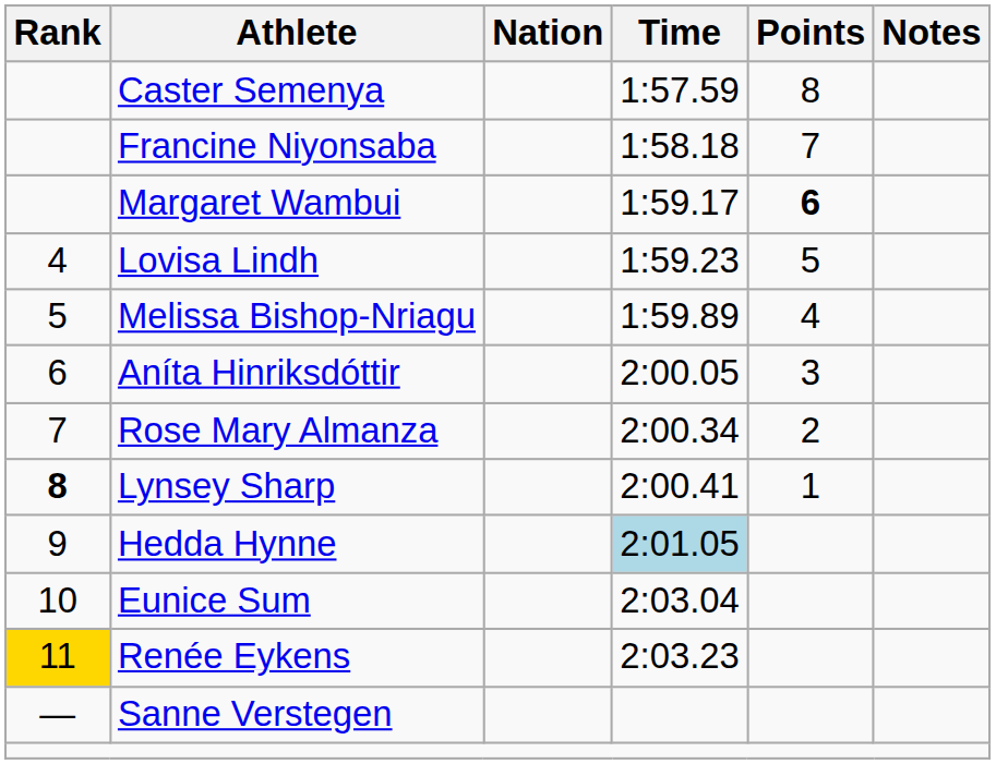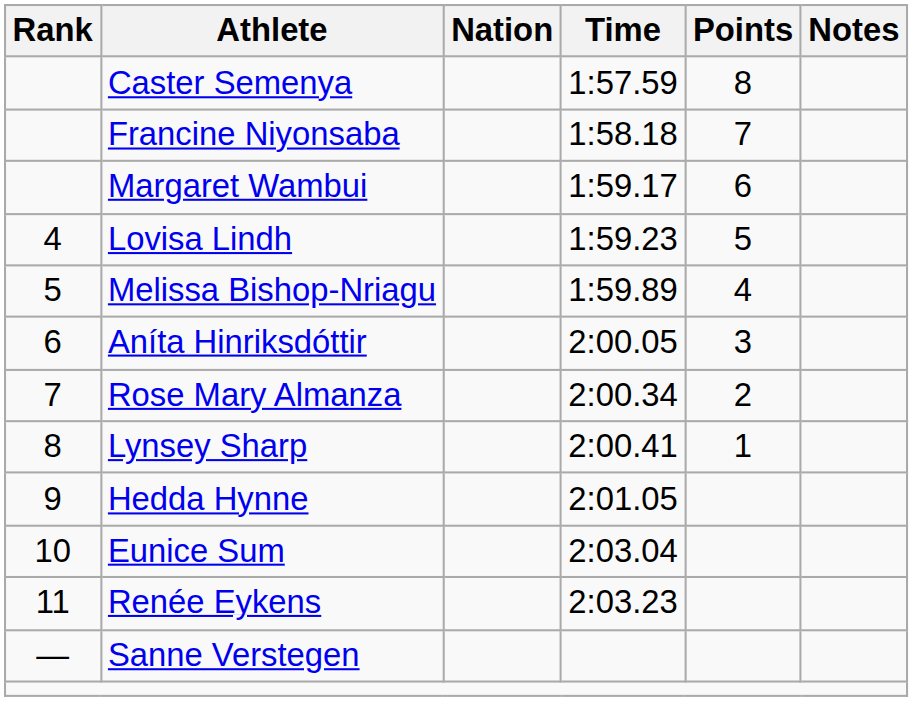Margaret Wambui | Points: bold -> normal
Lynsey Sharp | Rank: bold -> normal
Hedda Hynne | Time: lightblue background -> no background
Renée Eykens | Rank: gold background -> no background
